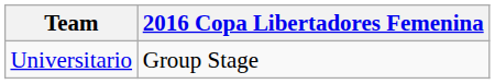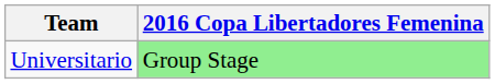Universitario | 2016 Copa Libertadores Femenina: no background -> lightgreen background
